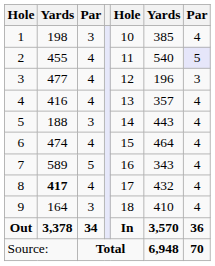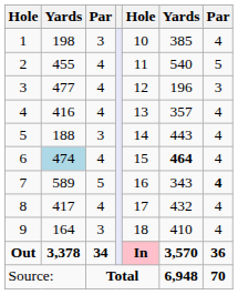2 | column 7: lavender background -> no background
6 | column 2: no background -> lightblue background
6 | column 6: normal -> bold
7 | column 7: normal -> bold
8 | column 2: bold -> normal
Out | column 5: no background -> pink background
